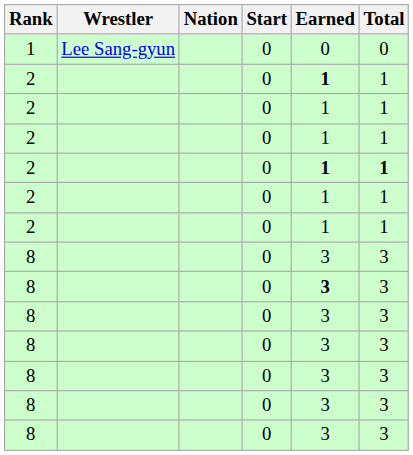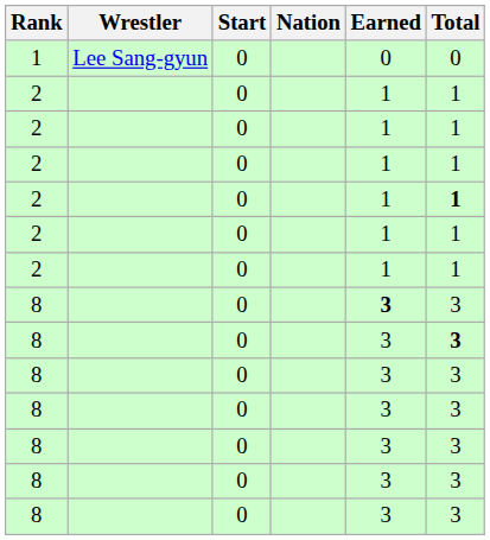columns swapped: Nation <-> Start
row 3 | Earned: bold -> normal
row 6 | Earned: bold -> normal
row 9 | Earned: normal -> bold
row 10 | Earned: bold -> normal
row 10 | Total: normal -> bold
